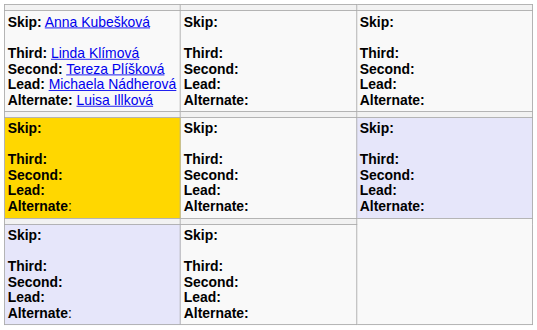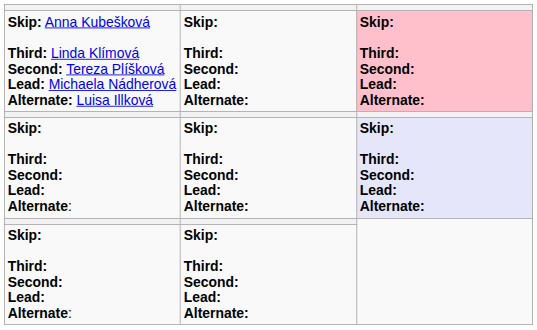row 2 | column 3: no background -> pink background
row 4 | column 1: gold background -> no background
row 6 | column 1: lavender background -> no background
